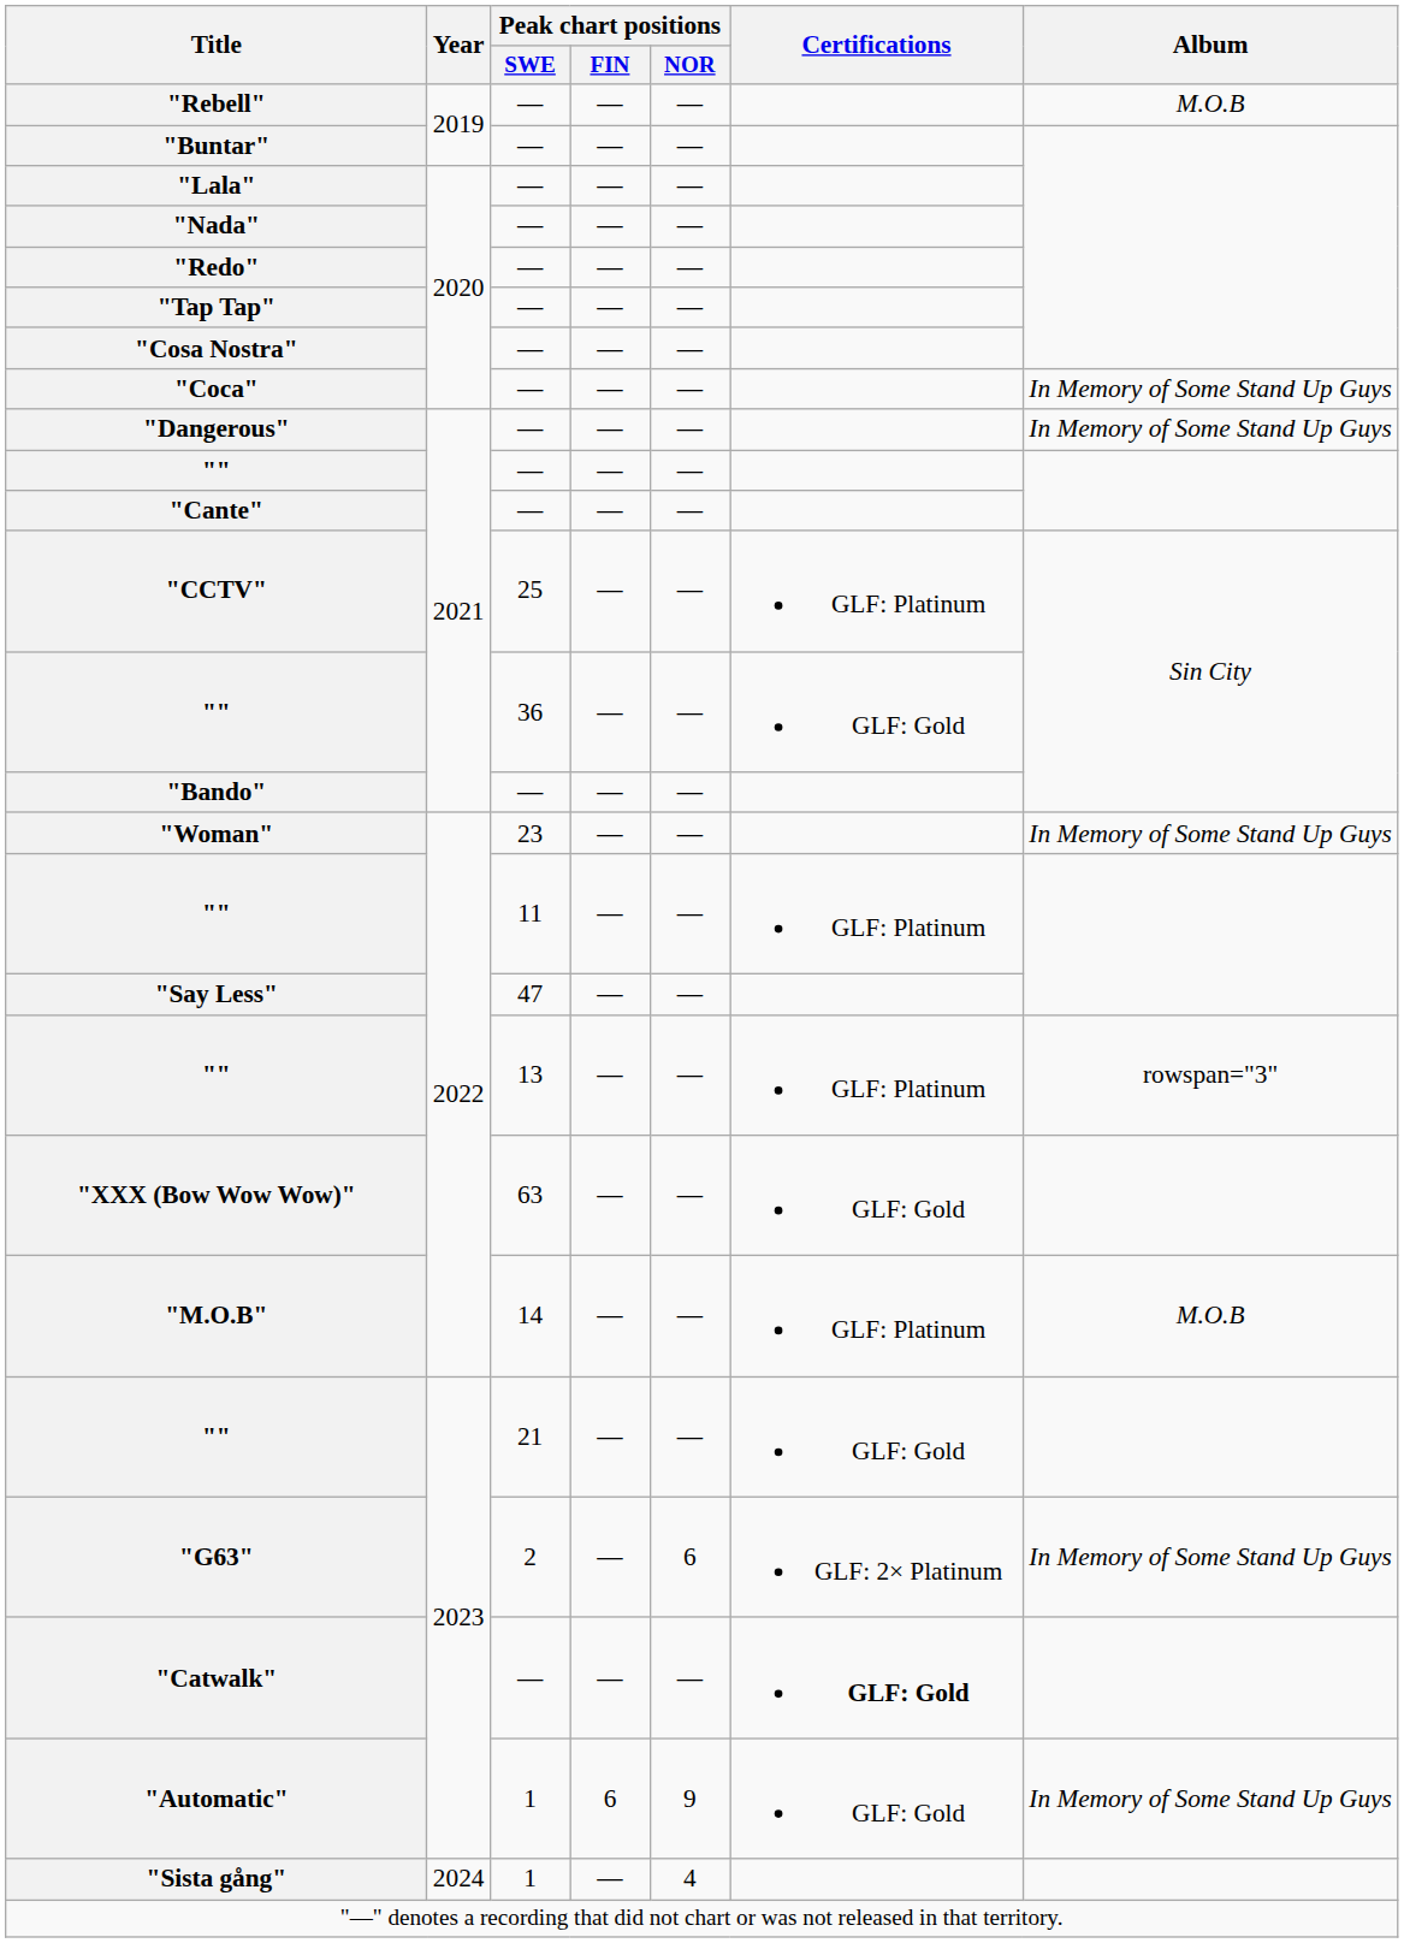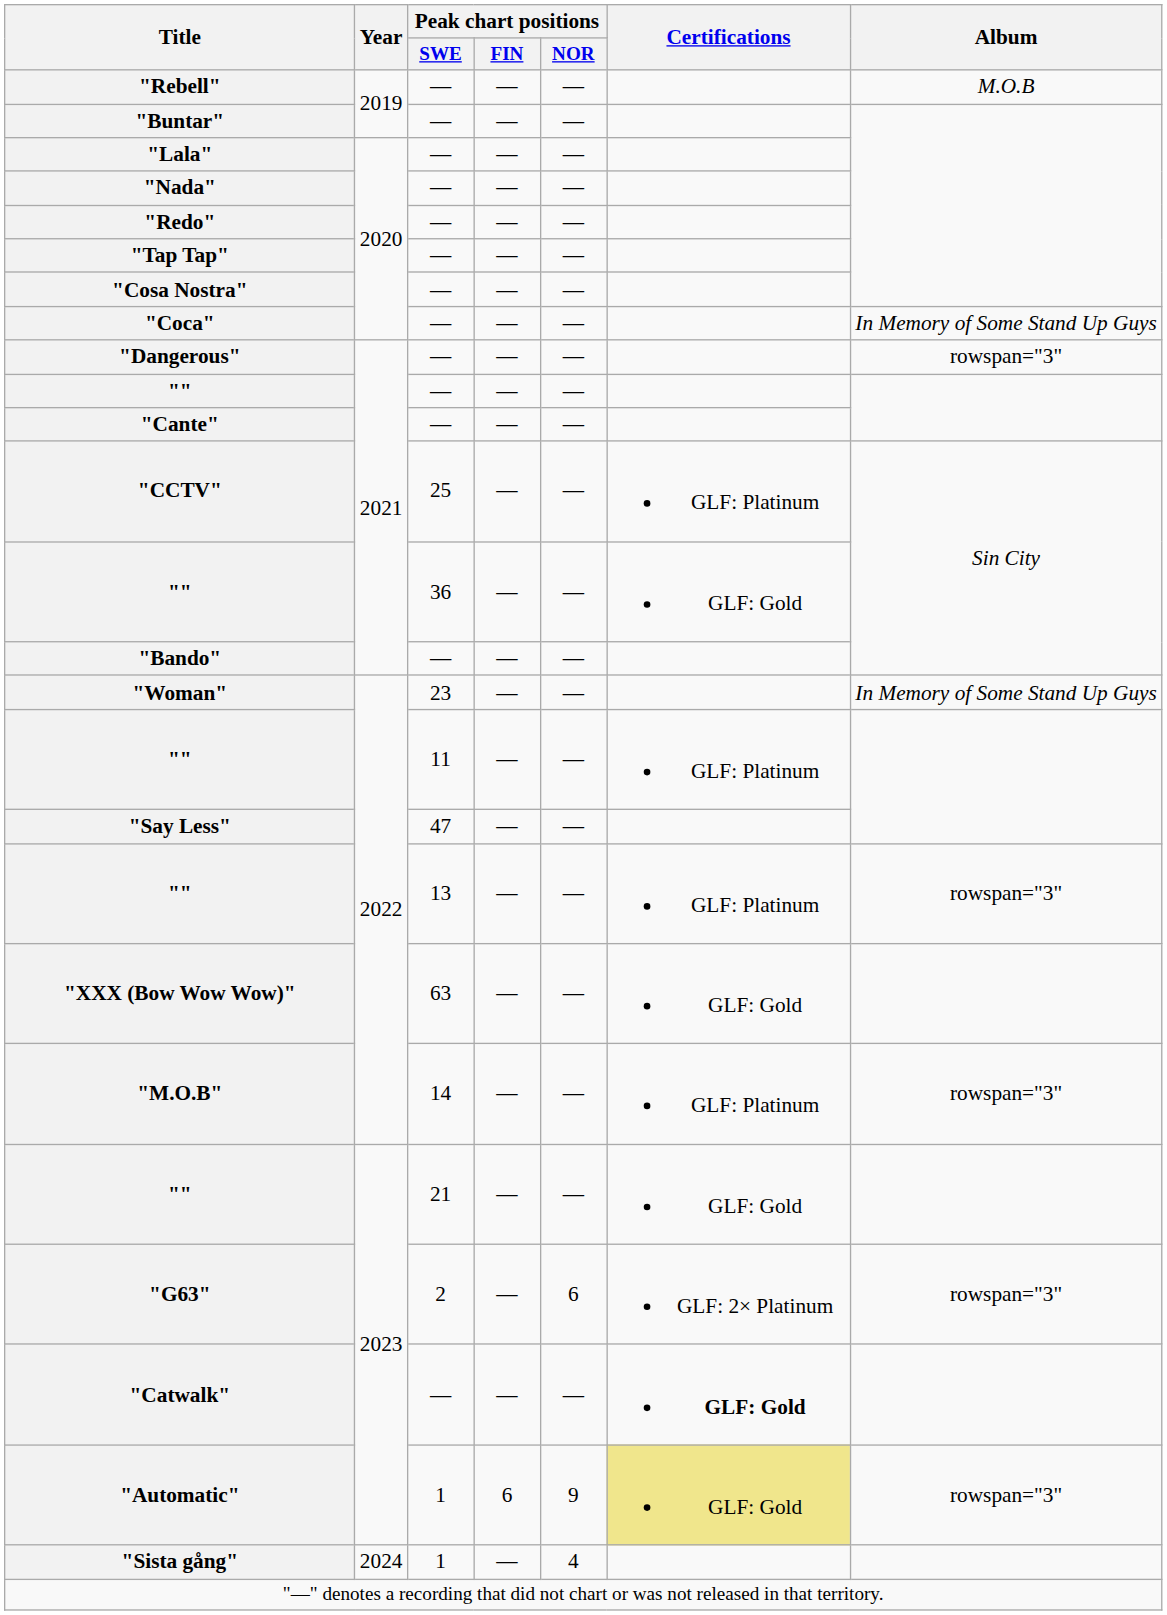"Dangerous" | Album: In Memory of Some Stand Up Guys -> rowspan="3"
"M.O.B" | Album: M.O.B -> rowspan="3"
"G63" | Album: In Memory of Some Stand Up Guys -> rowspan="3"
"Automatic" | Certifications: no background -> khaki background
"Automatic" | Album: In Memory of Some Stand Up Guys -> rowspan="3"
